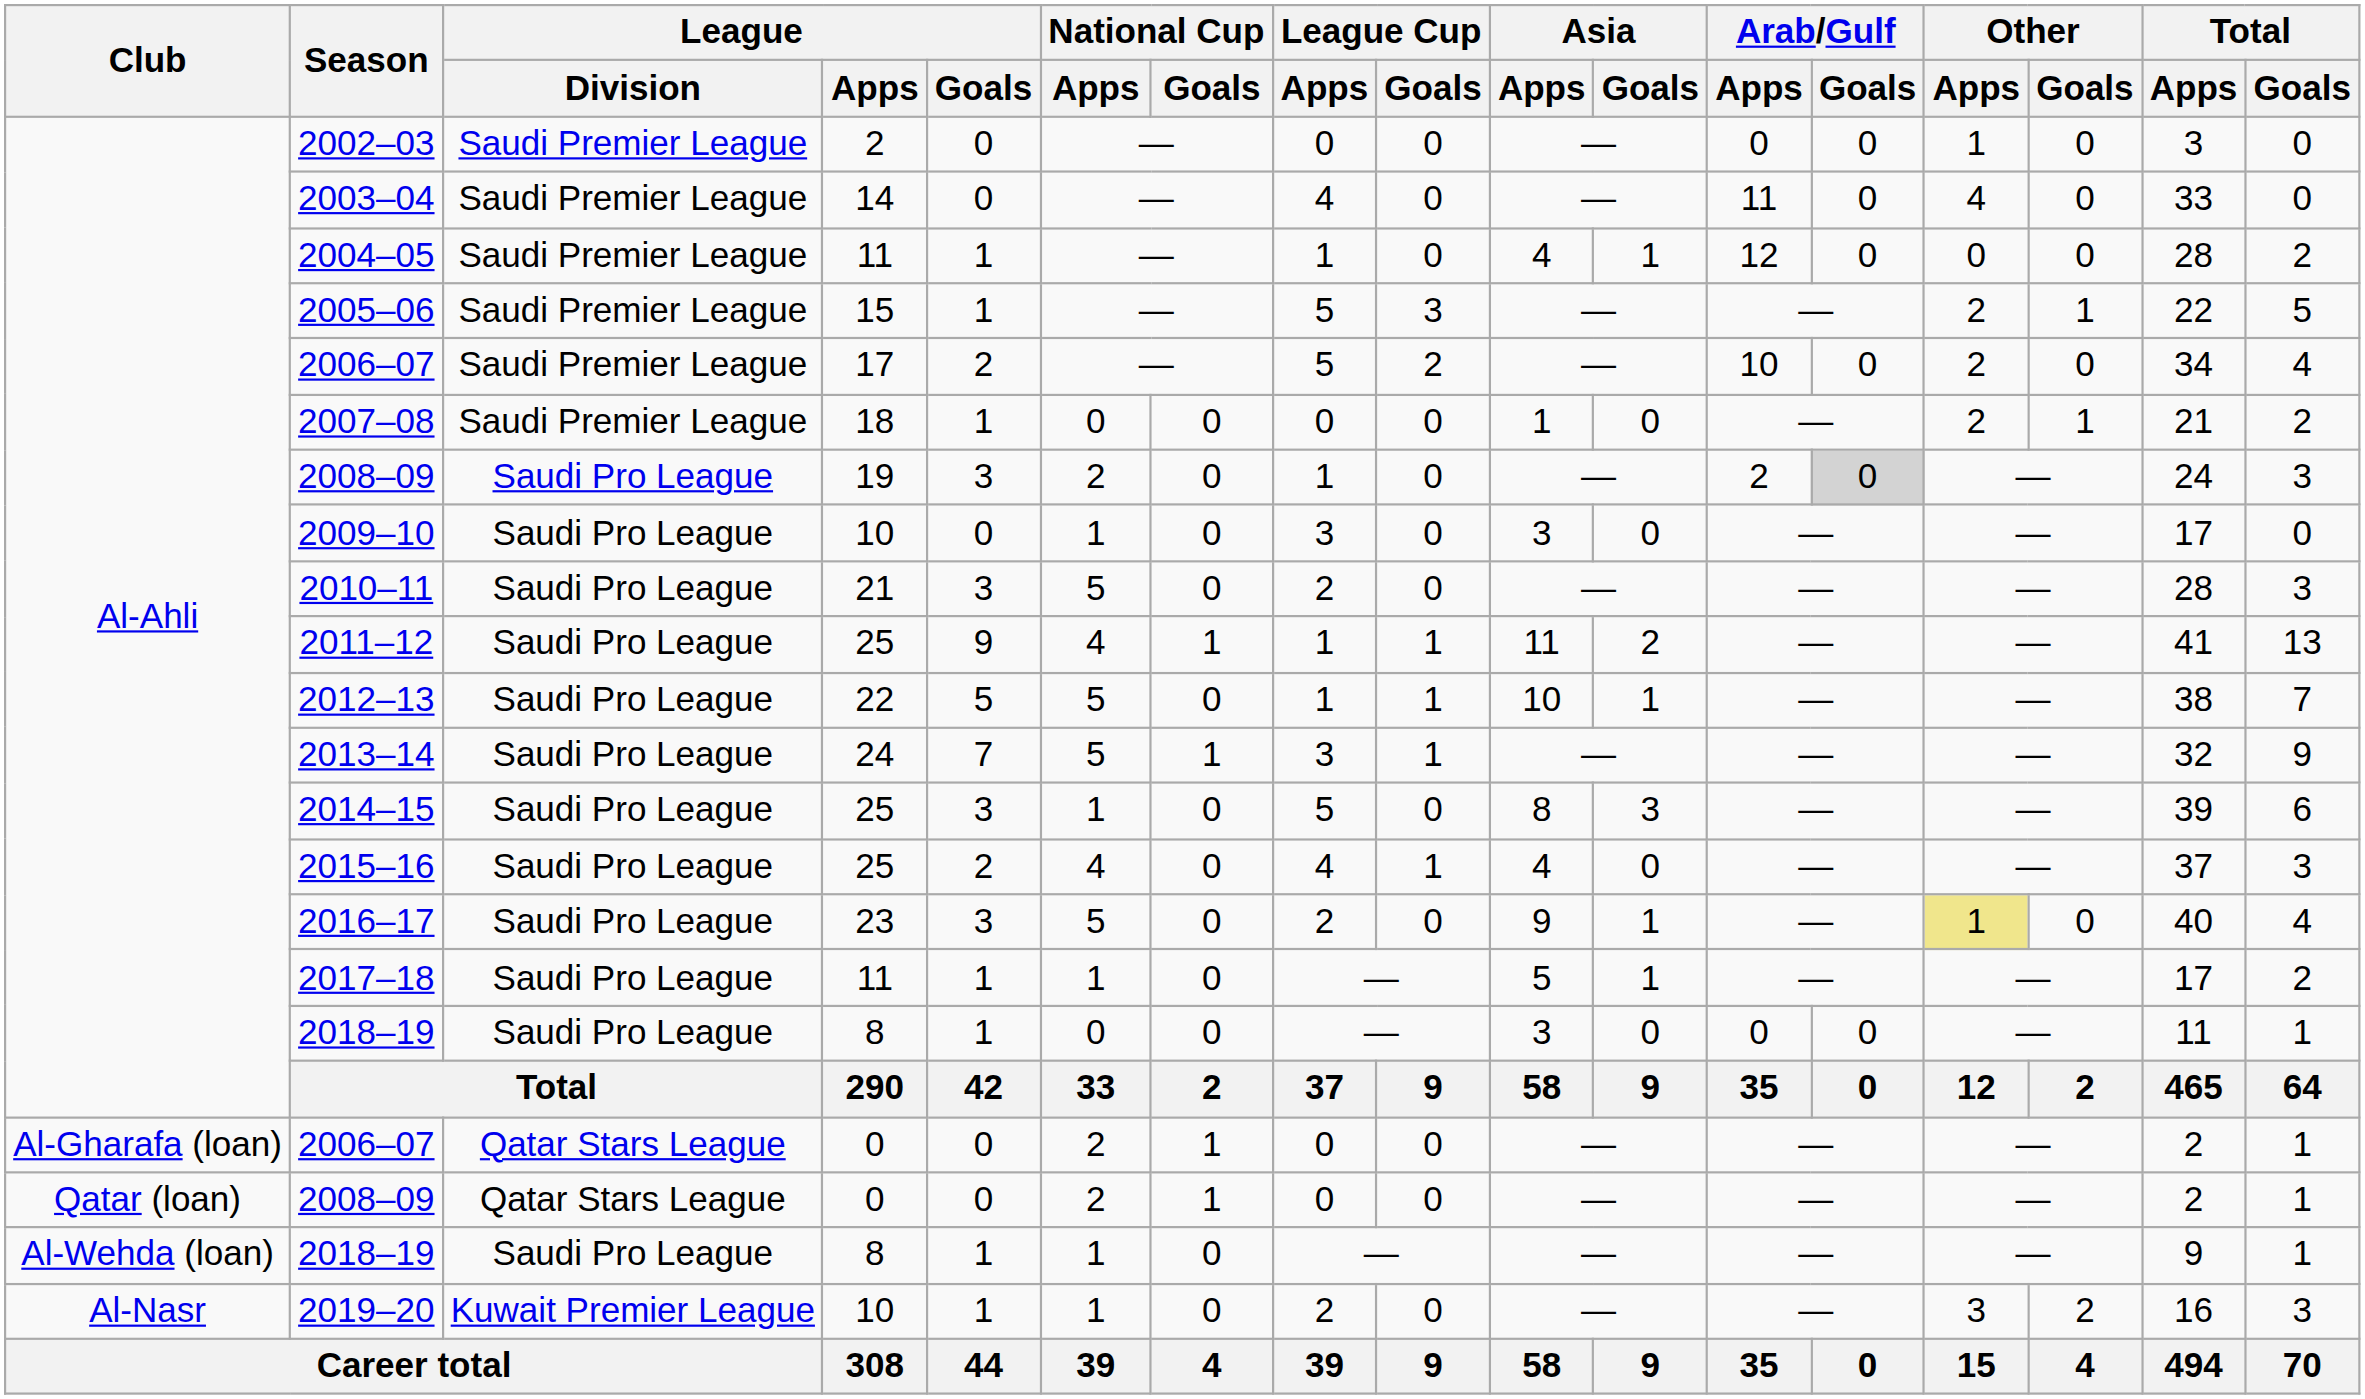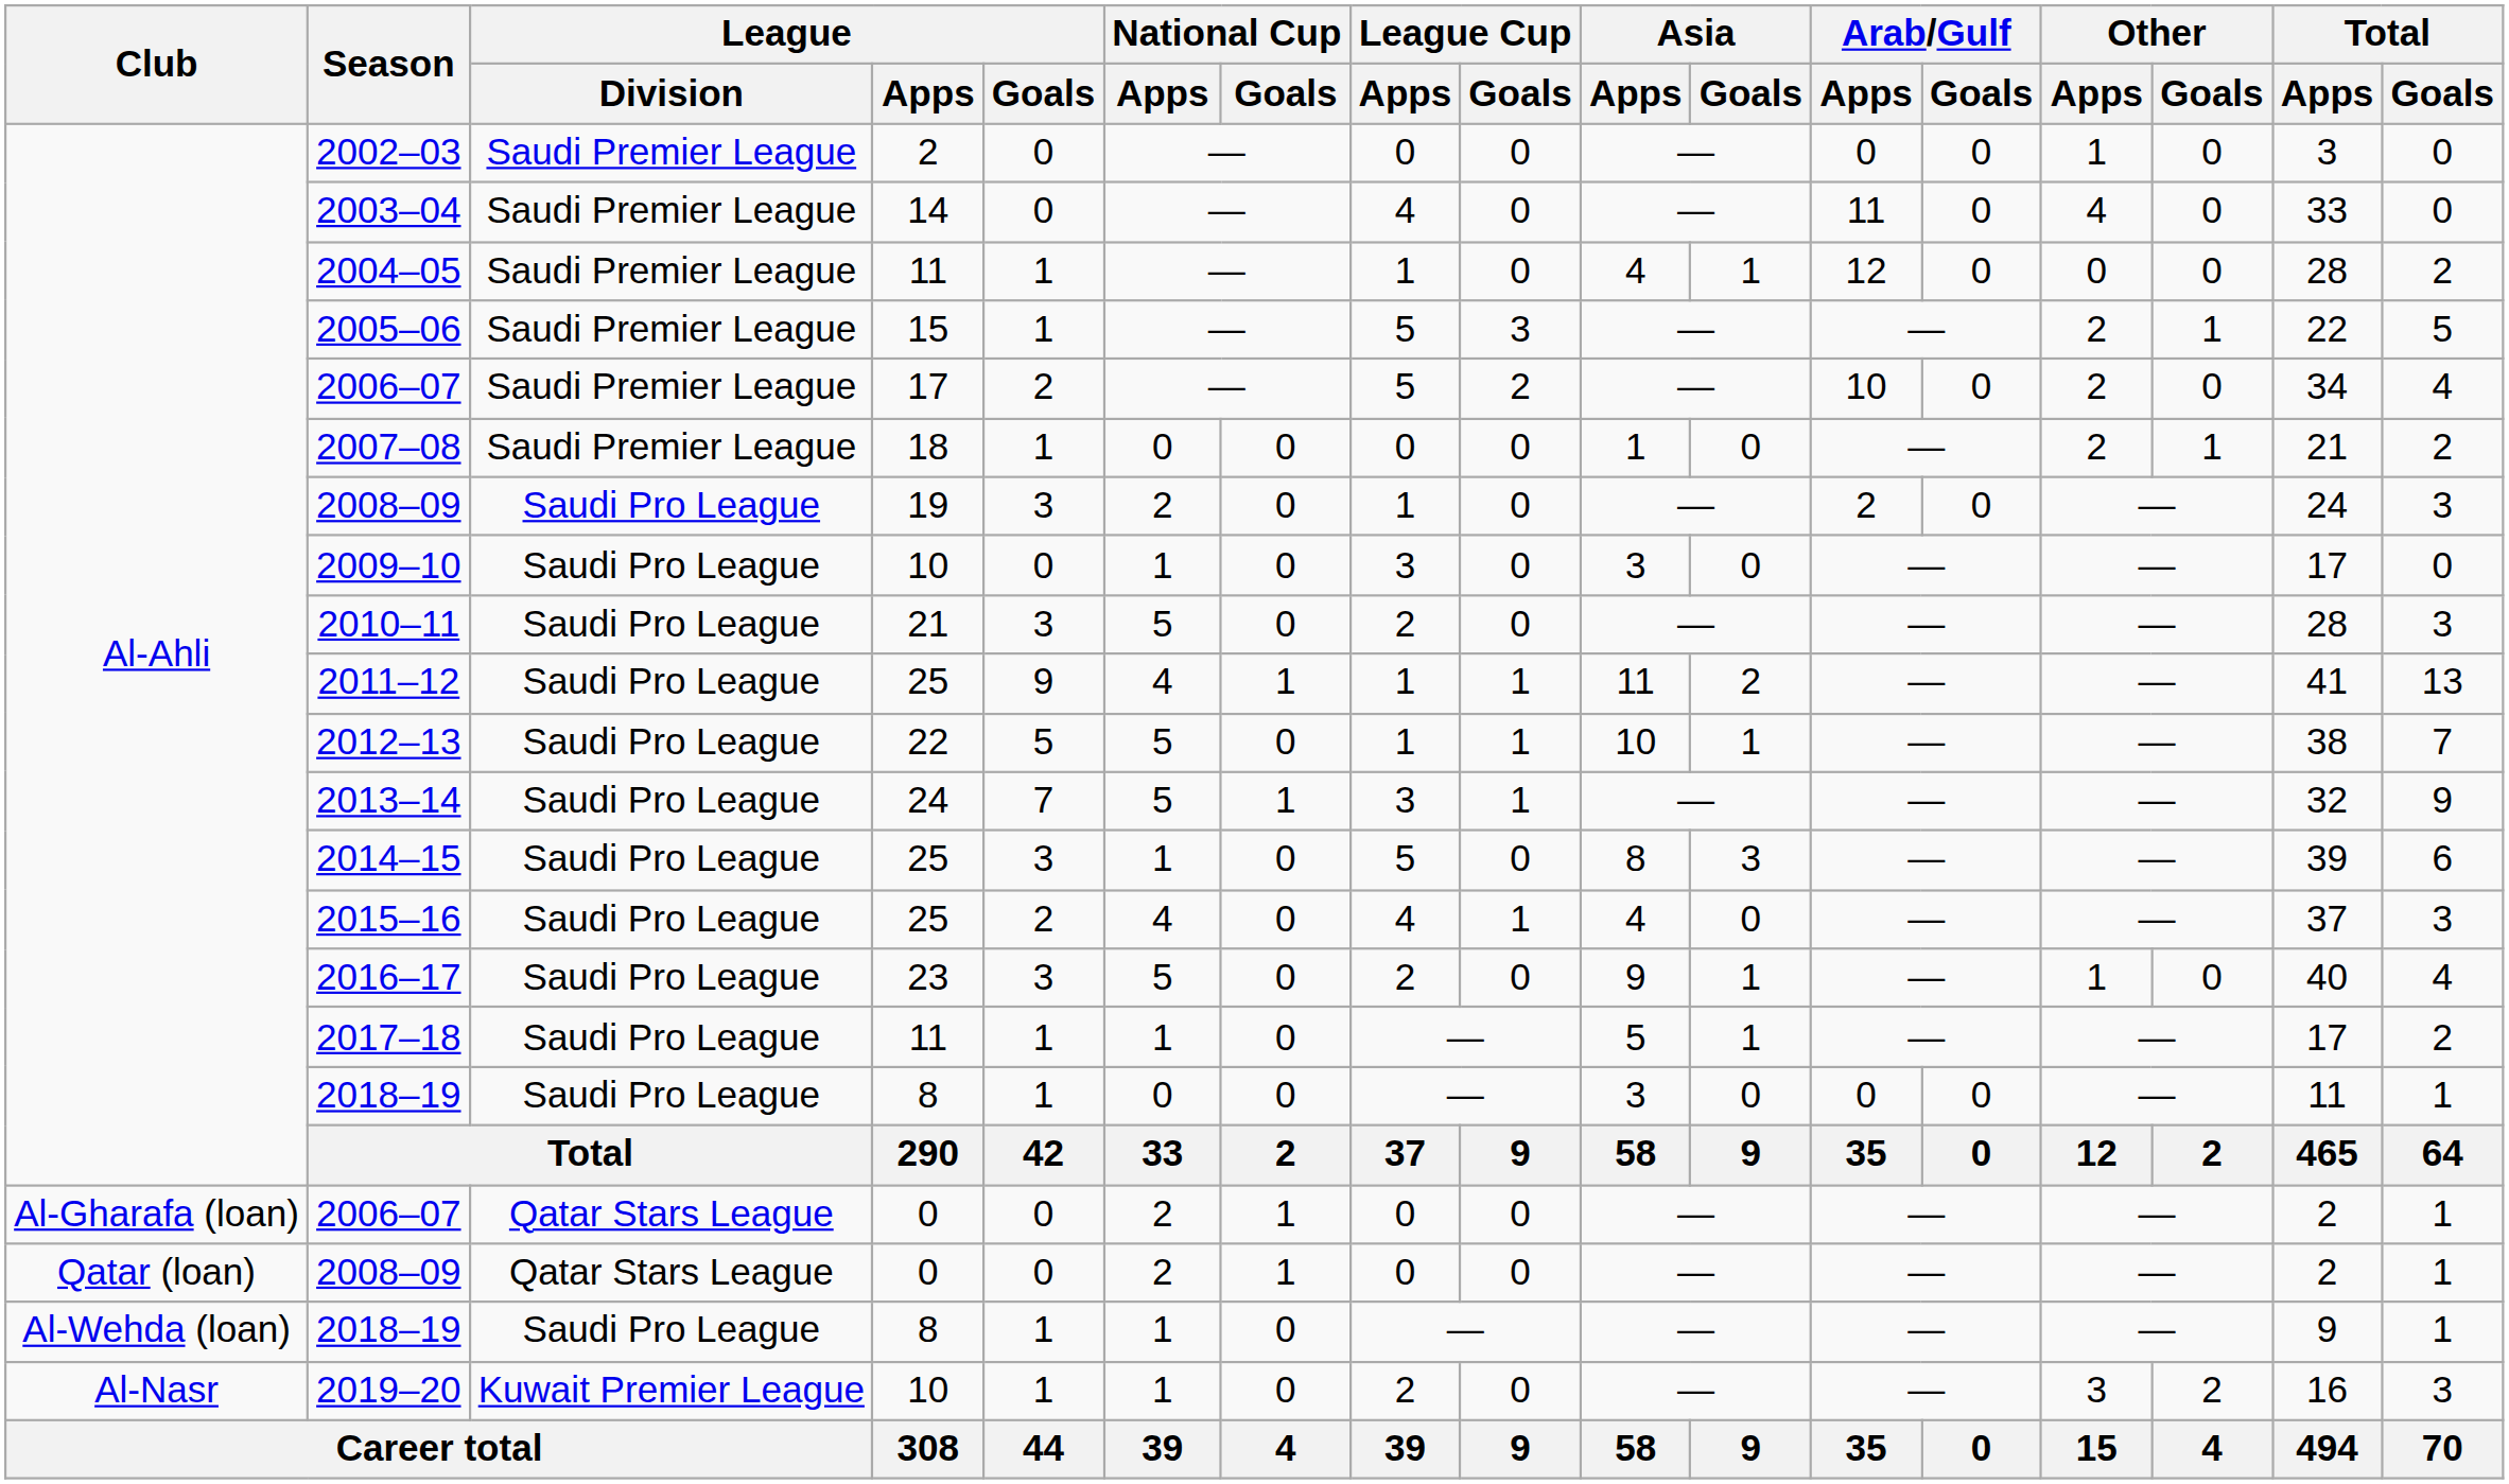Al-Ahli / 2008–09 | Arab/Gulf / Goals: lightgrey background -> no background
2016–17 | Other / Apps: khaki background -> no background
